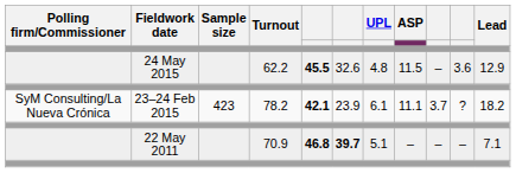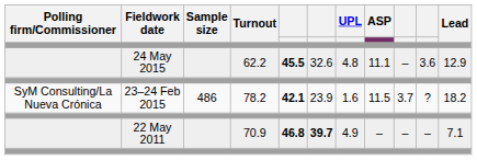24 May 2015 | ASP: 11.5 -> 11.1
23–24 Feb 2015 | Sample size: 423 -> 486
23–24 Feb 2015 | UPL: 6.1 -> 1.6
23–24 Feb 2015 | ASP: 11.1 -> 11.5
22 May 2011 | UPL: 5.1 -> 4.9
